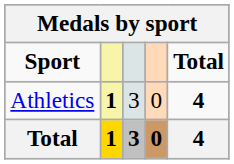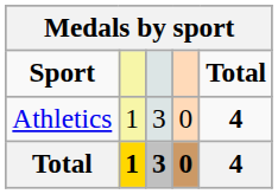Athletics | column 2: bold -> normal
